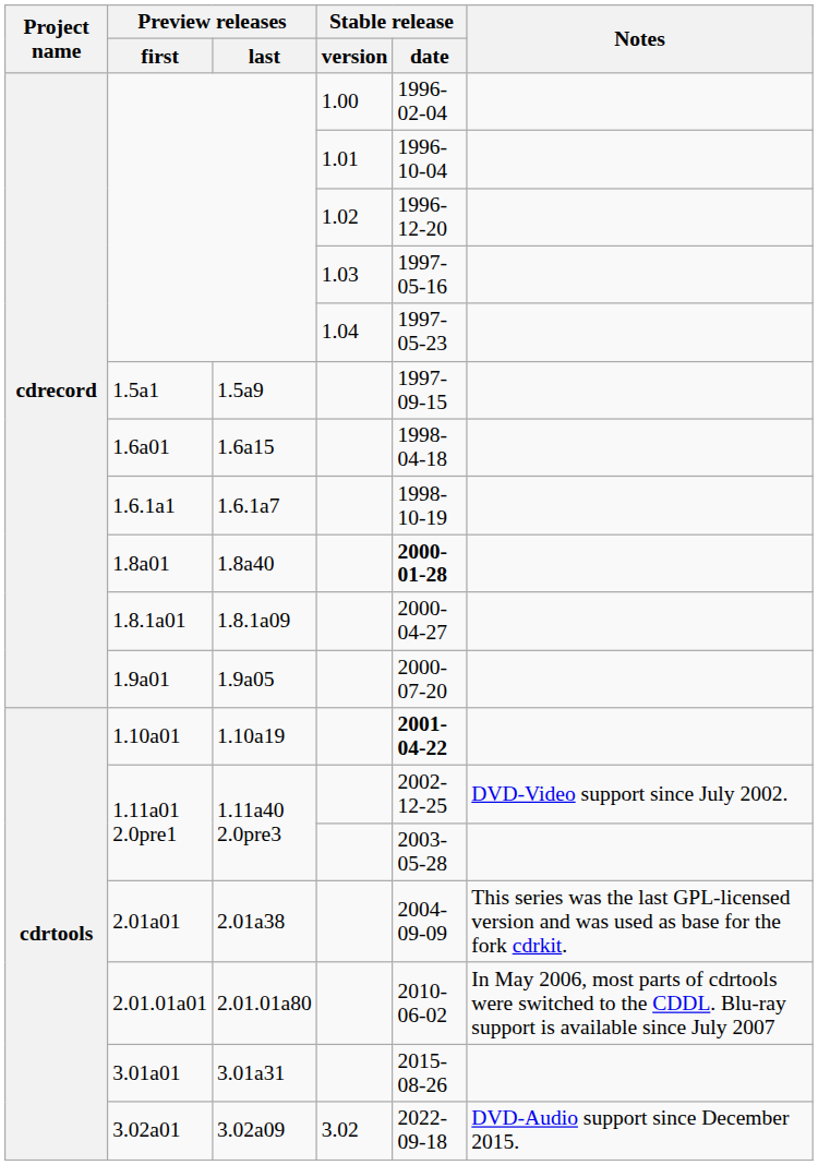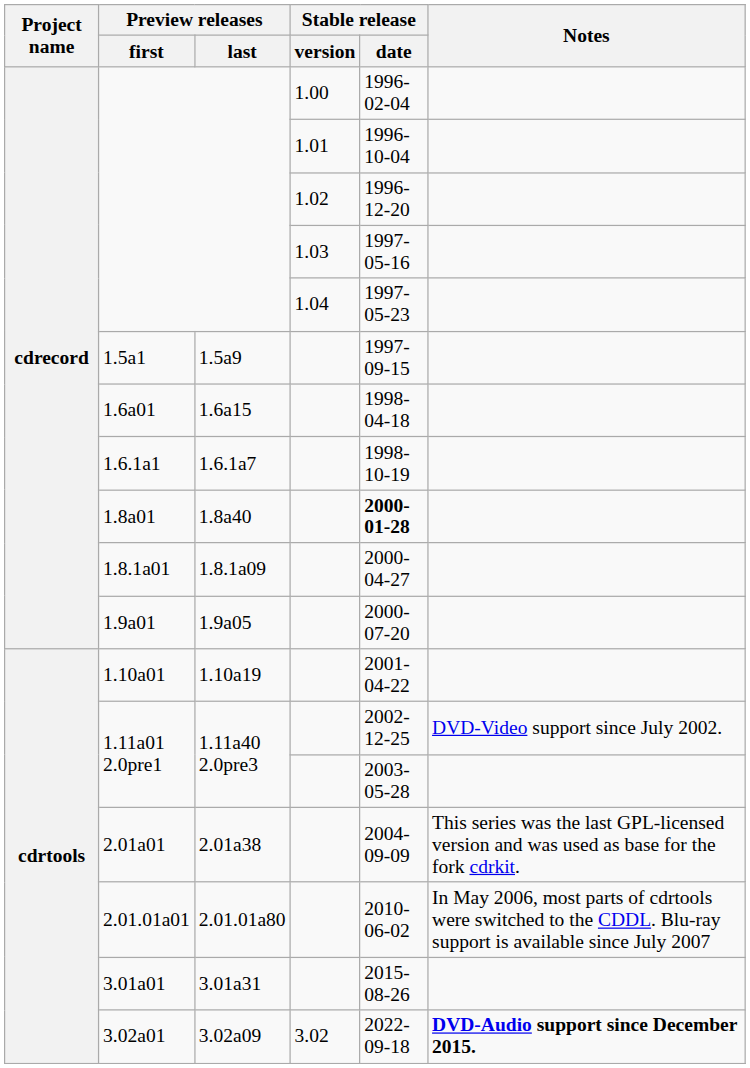1.10a01 | Stable release / date: bold -> normal
3.02a01 | Notes: normal -> bold
